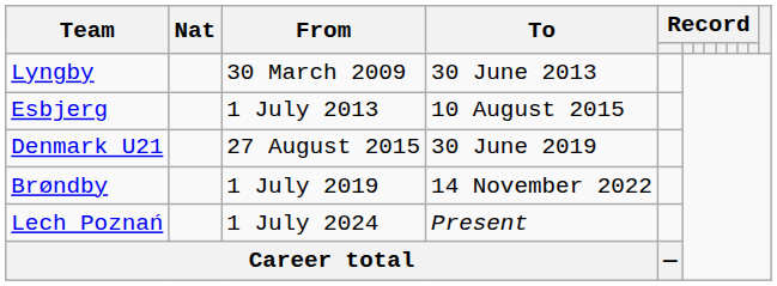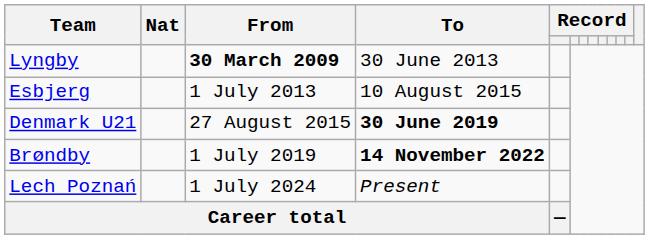Lyngby | From: normal -> bold
Denmark U21 | To: normal -> bold
Brøndby | To: normal -> bold
